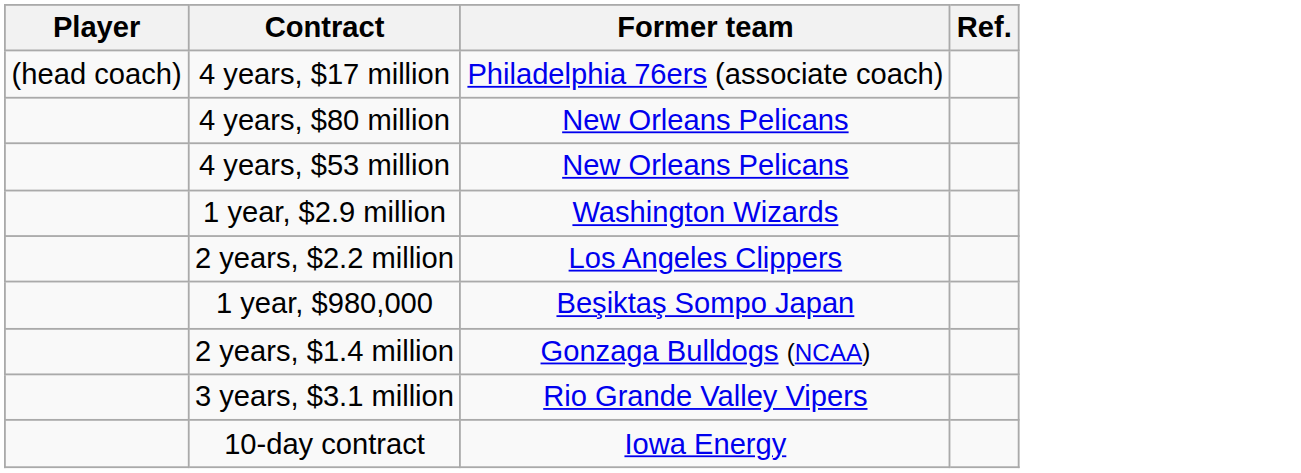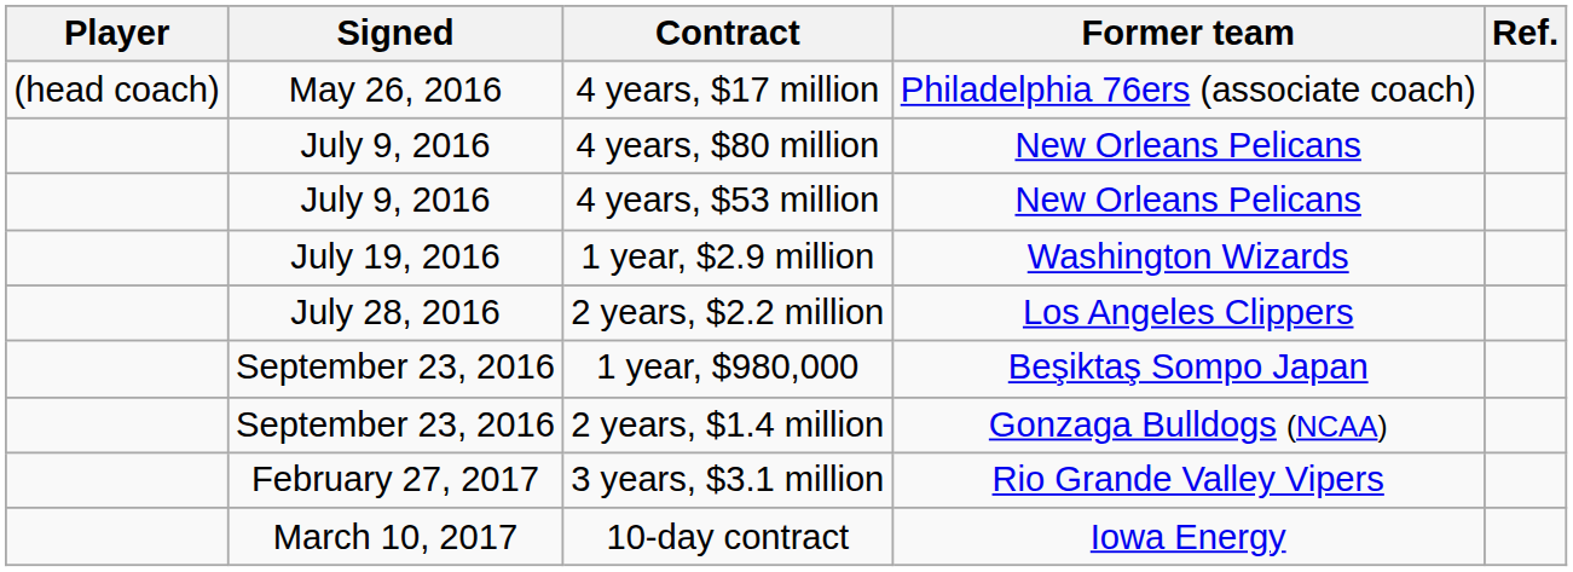+ column: Signed | May 26, 2016 | July 9, 2016 | July 9, 2016 | July 19, 2016 | July 28, 2016 | September 23, 2016 | September 23, 2016 | February 27, 2017 | March 10, 2017
